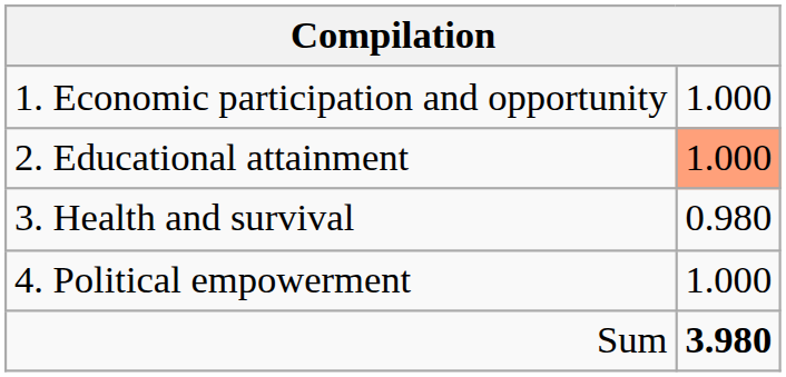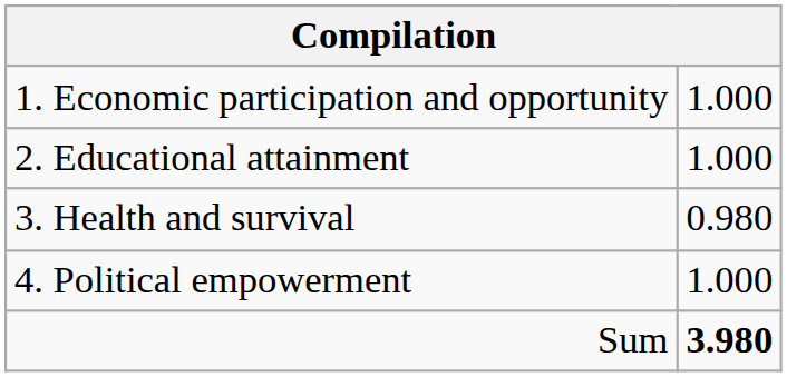2. Educational attainment | column 2: lightsalmon background -> no background
